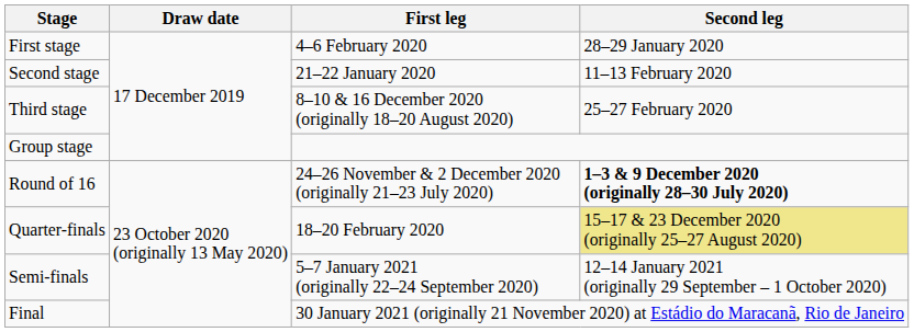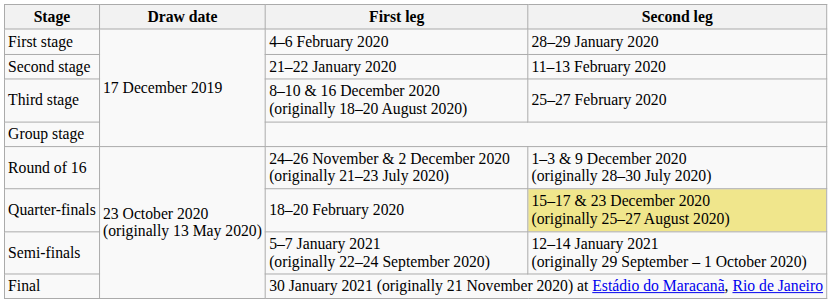Round of 16 | Second leg: bold -> normal
